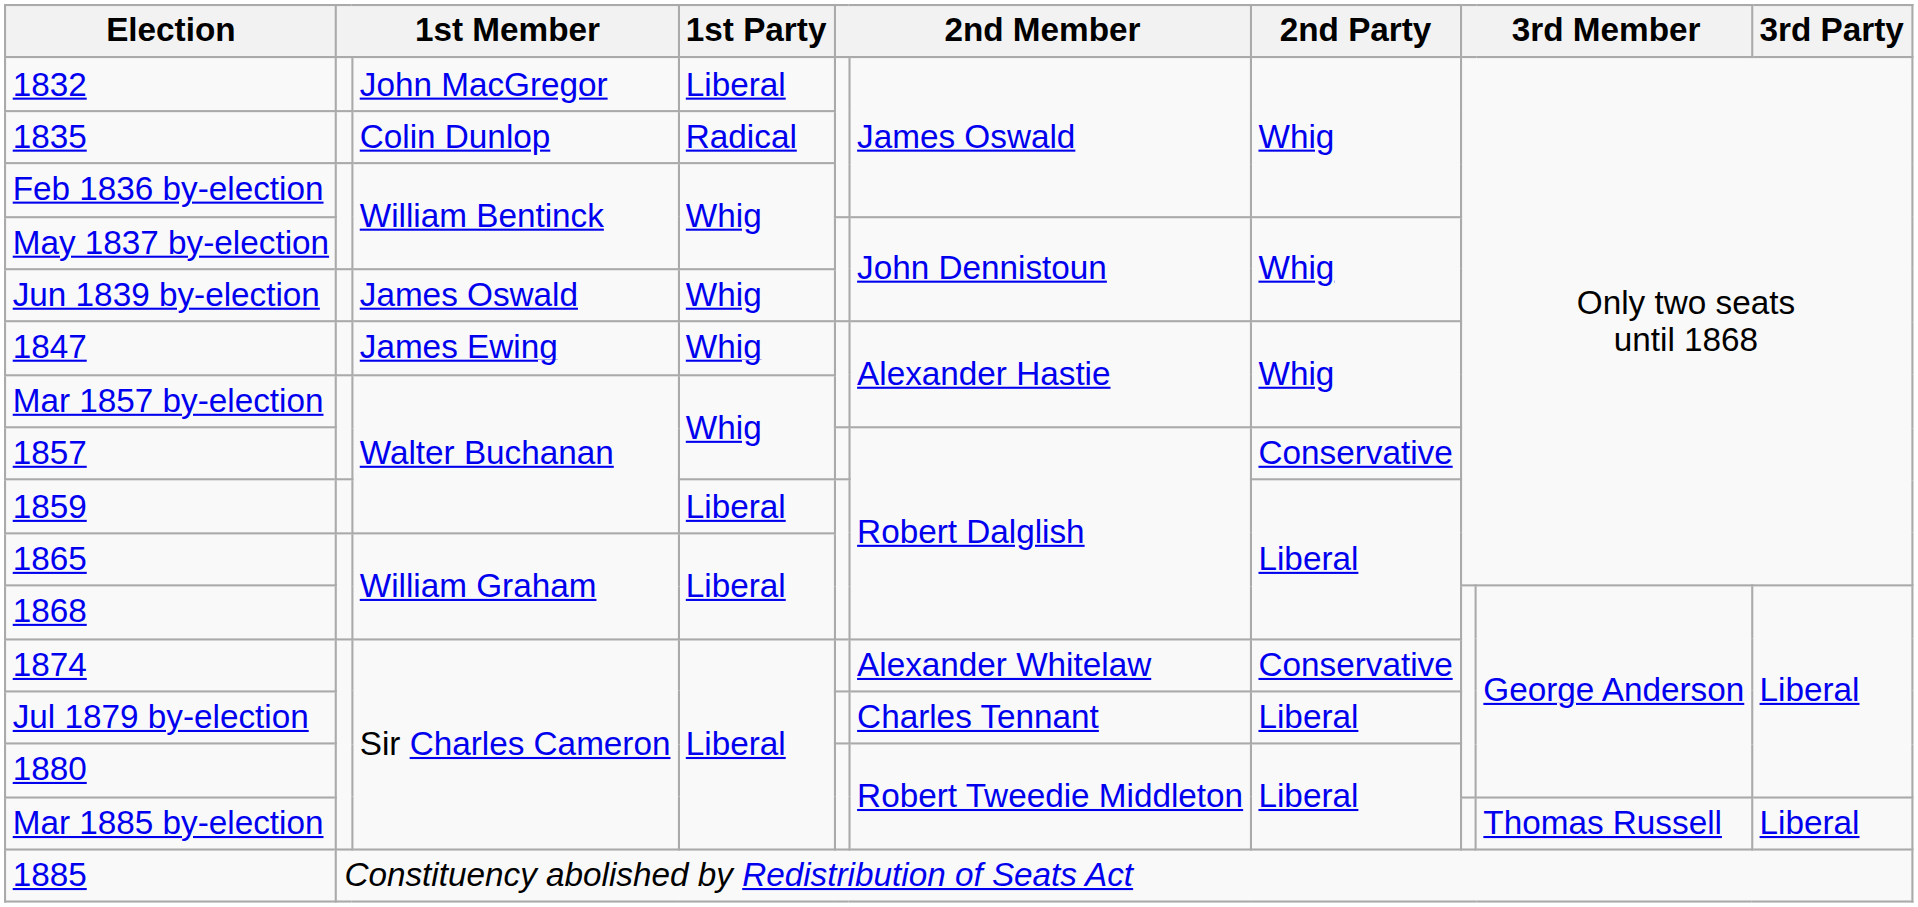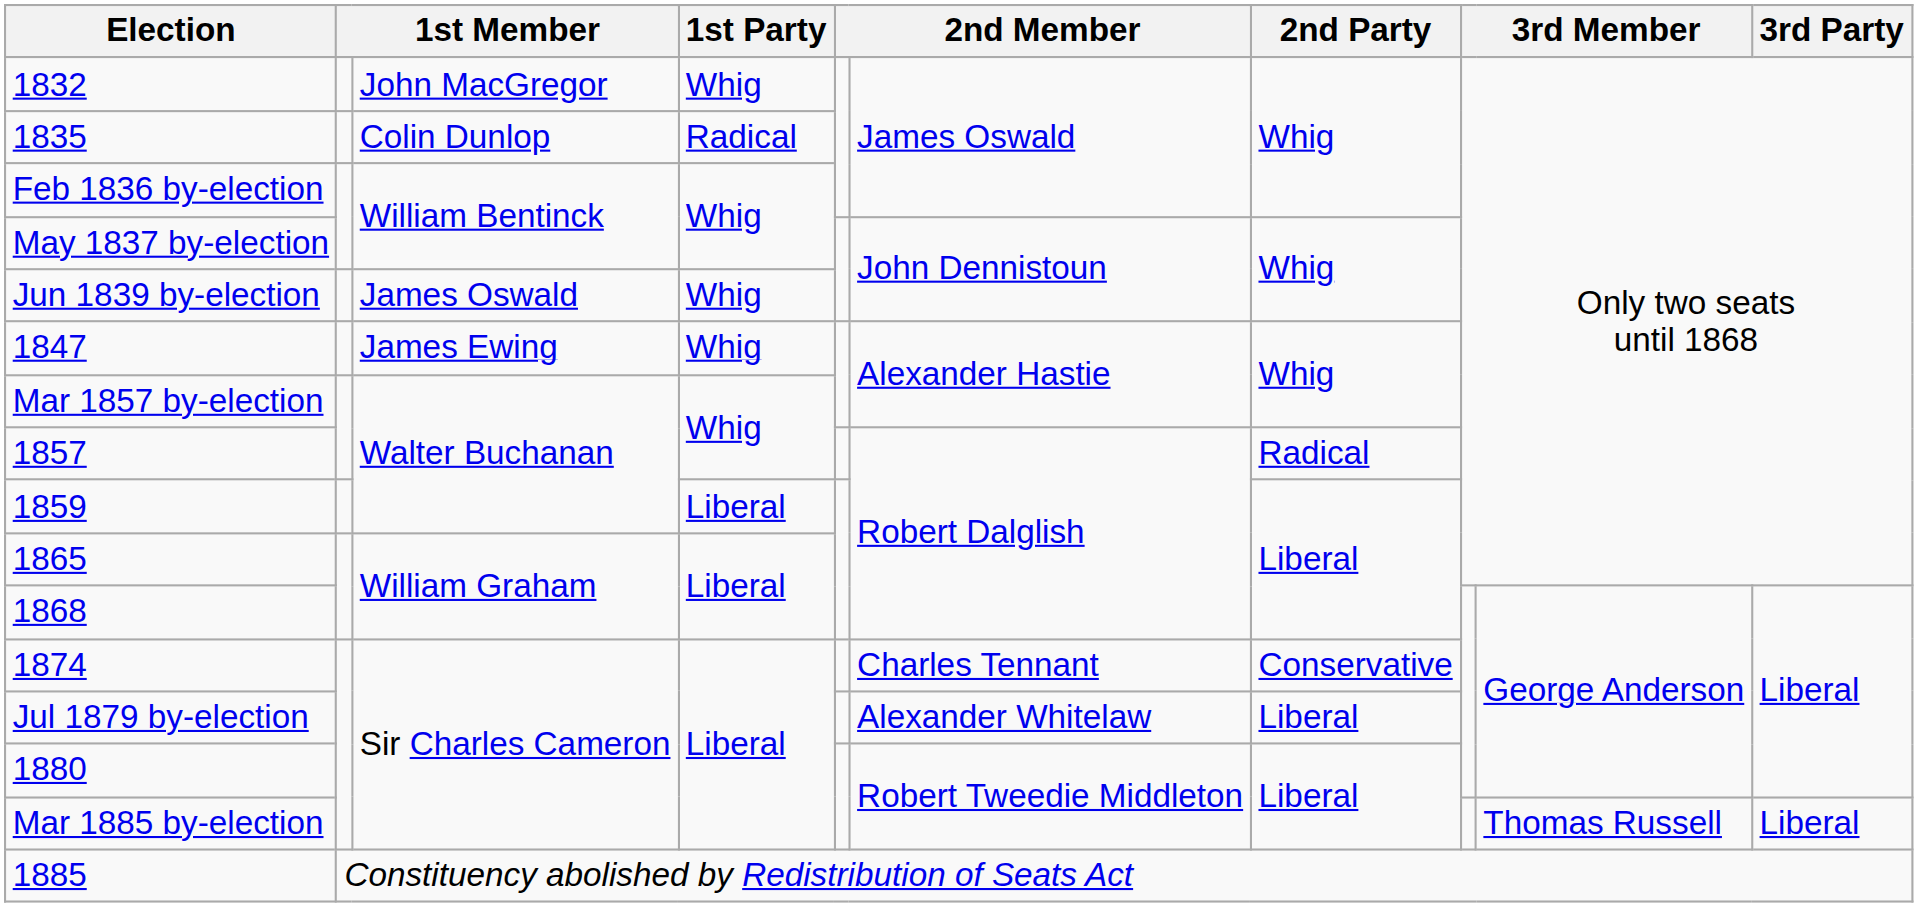1832 | 1st Party: Liberal -> Whig
1857 | 2nd Party: Conservative -> Radical
1874 | column 6: Alexander Whitelaw -> Charles Tennant
Jul 1879 by-election | column 6: Charles Tennant -> Alexander Whitelaw
